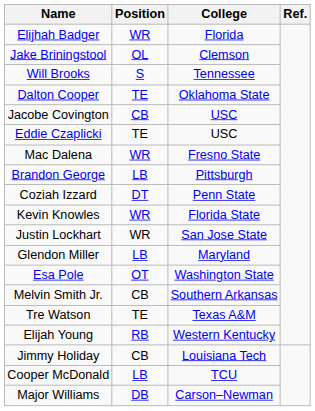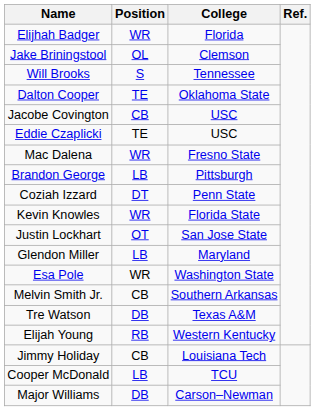Justin Lockhart | Position: WR -> OT
Esa Pole | Position: OT -> WR
Tre Watson | Position: TE -> DB
